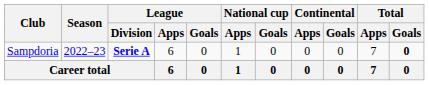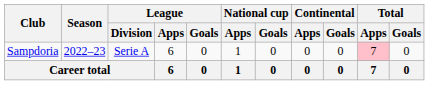Sampdoria | League / Division: bold -> normal
Sampdoria | Total / Apps: no background -> pink background
Sampdoria | Total / Goals: bold -> normal
